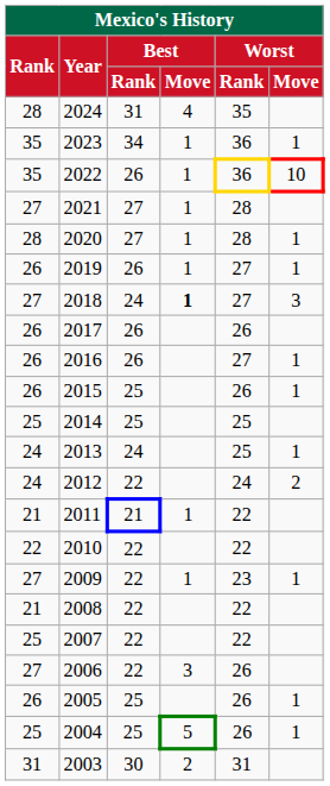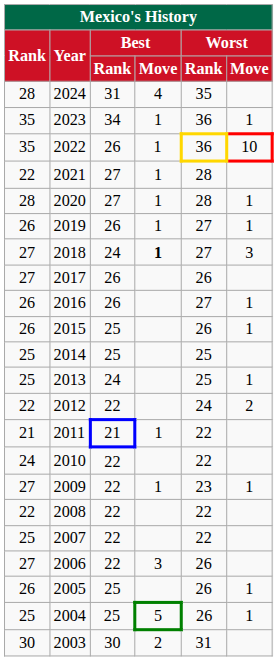2021 | Rank: 27 -> 22
2017 | Rank: 26 -> 27
2013 | Rank: 24 -> 25
2012 | Rank: 24 -> 22
2010 | Rank: 22 -> 24
2008 | Rank: 21 -> 22
2003 | Rank: 31 -> 30
